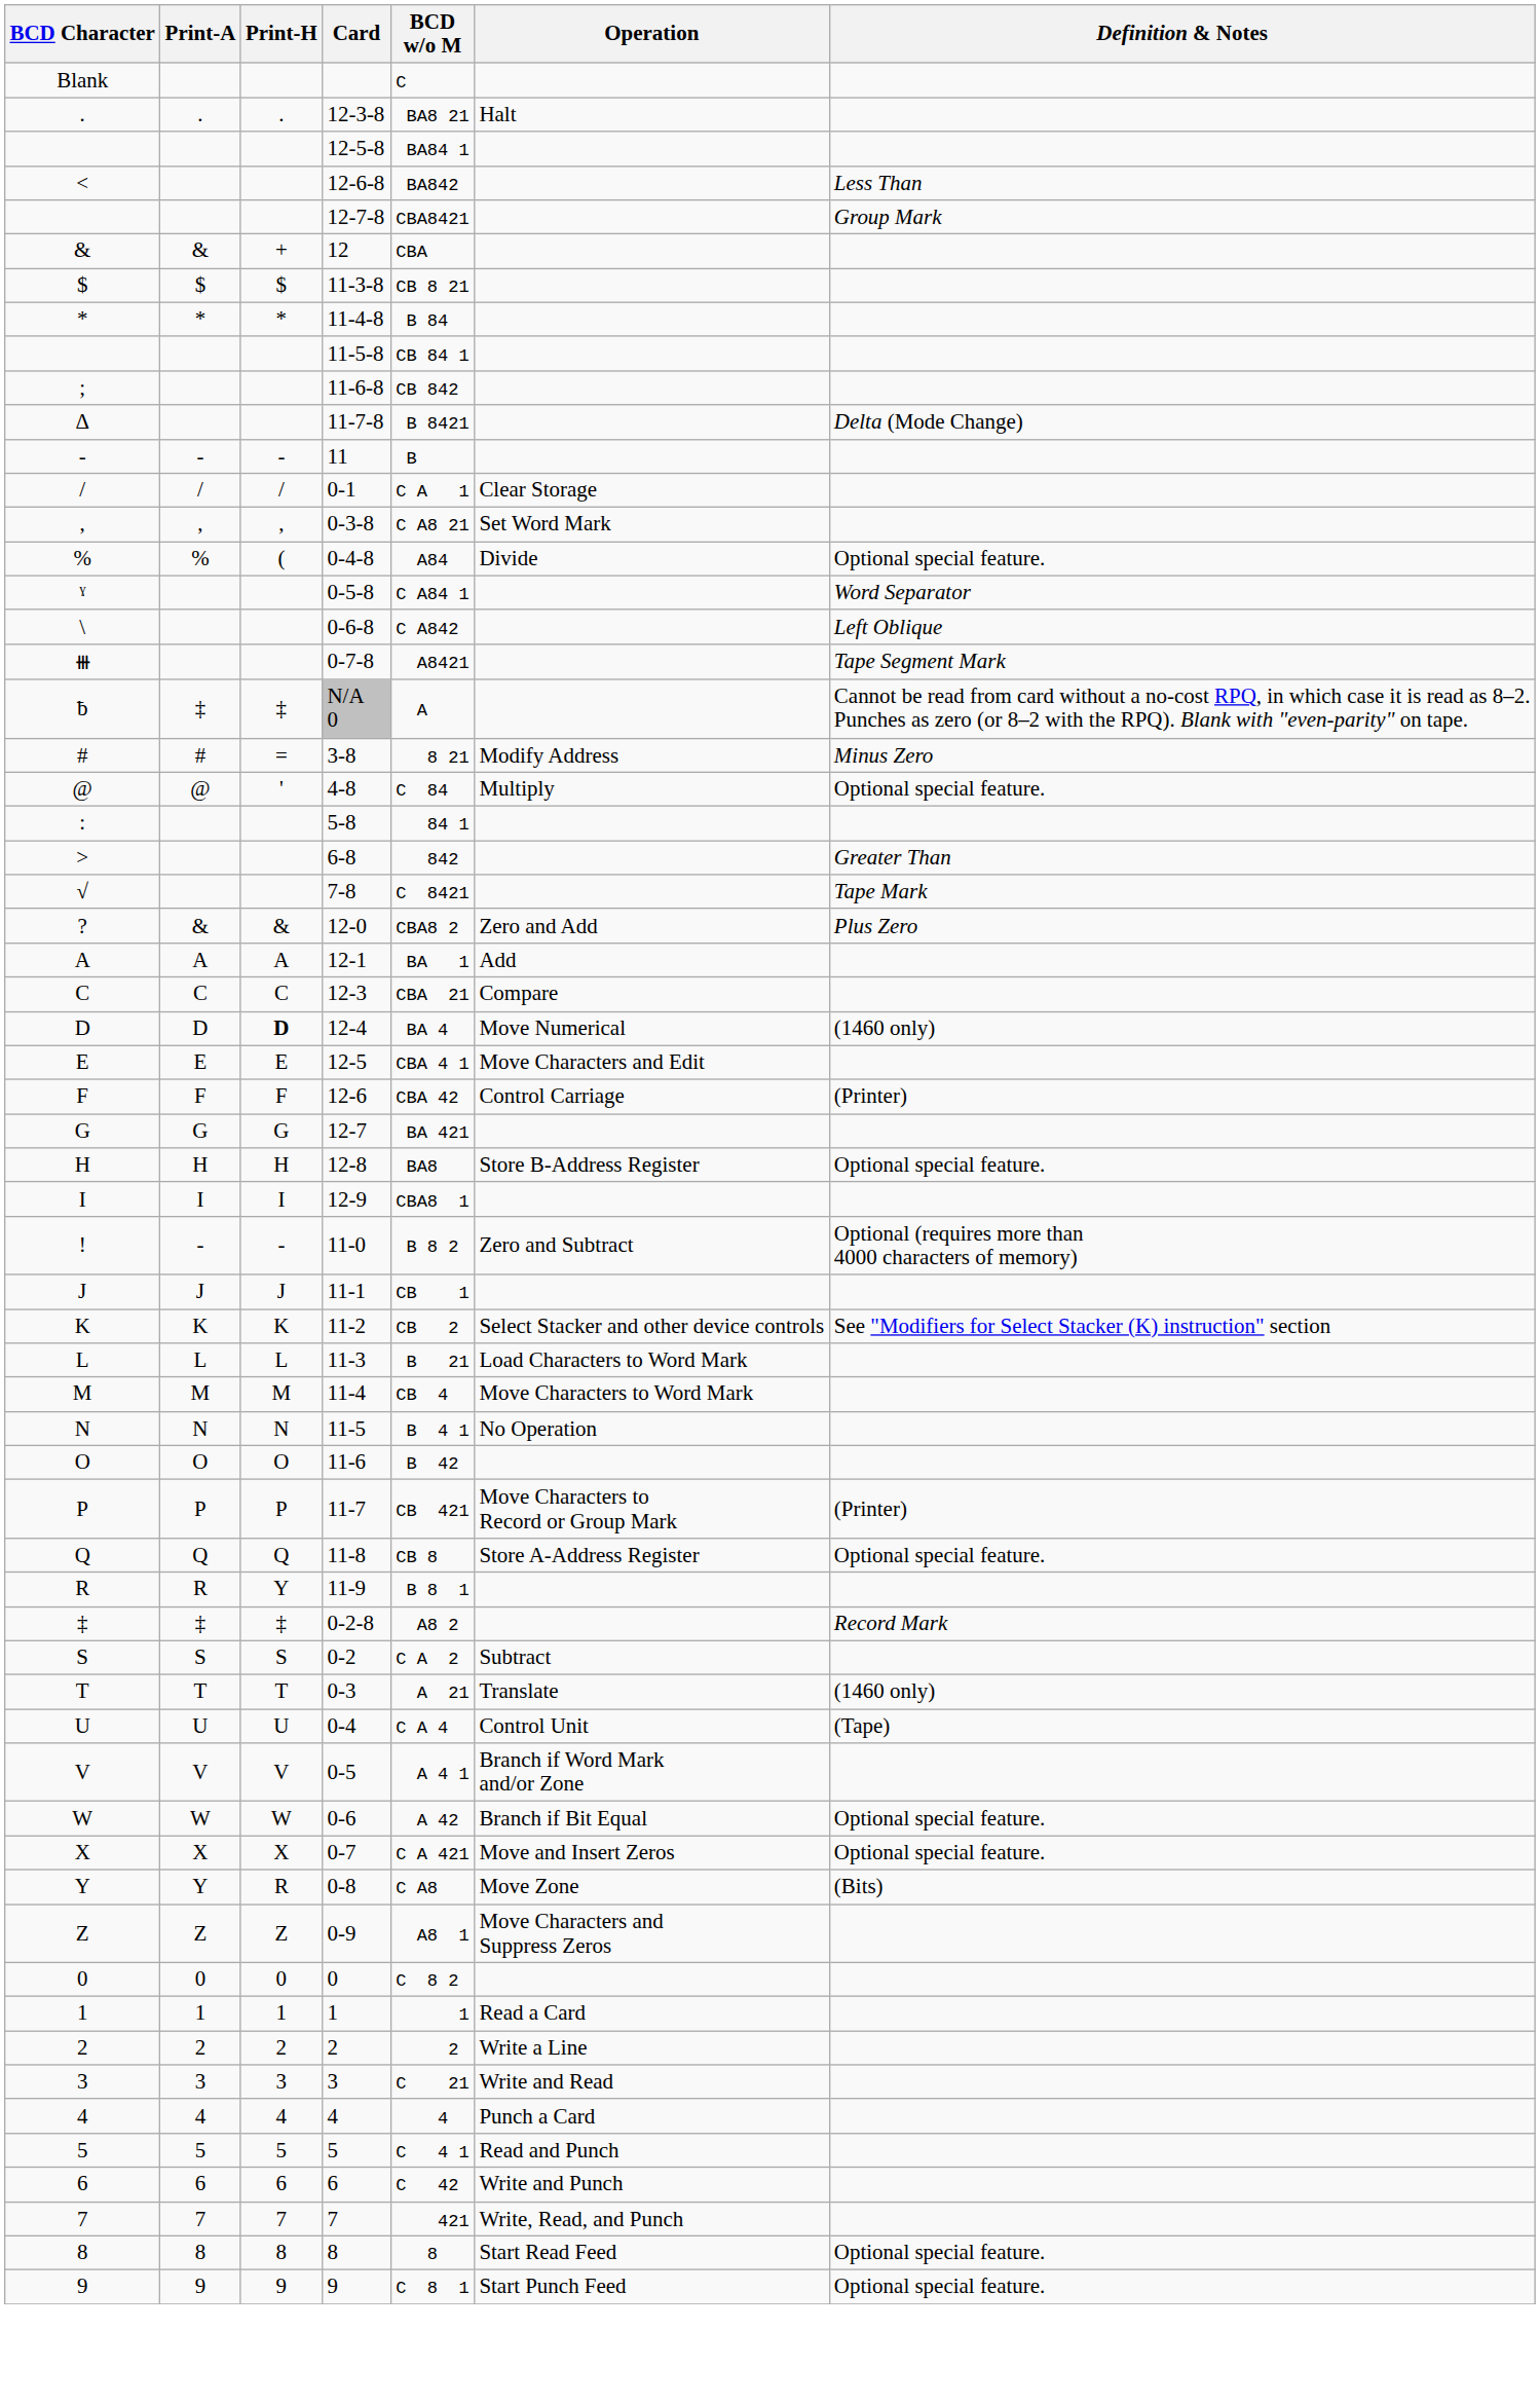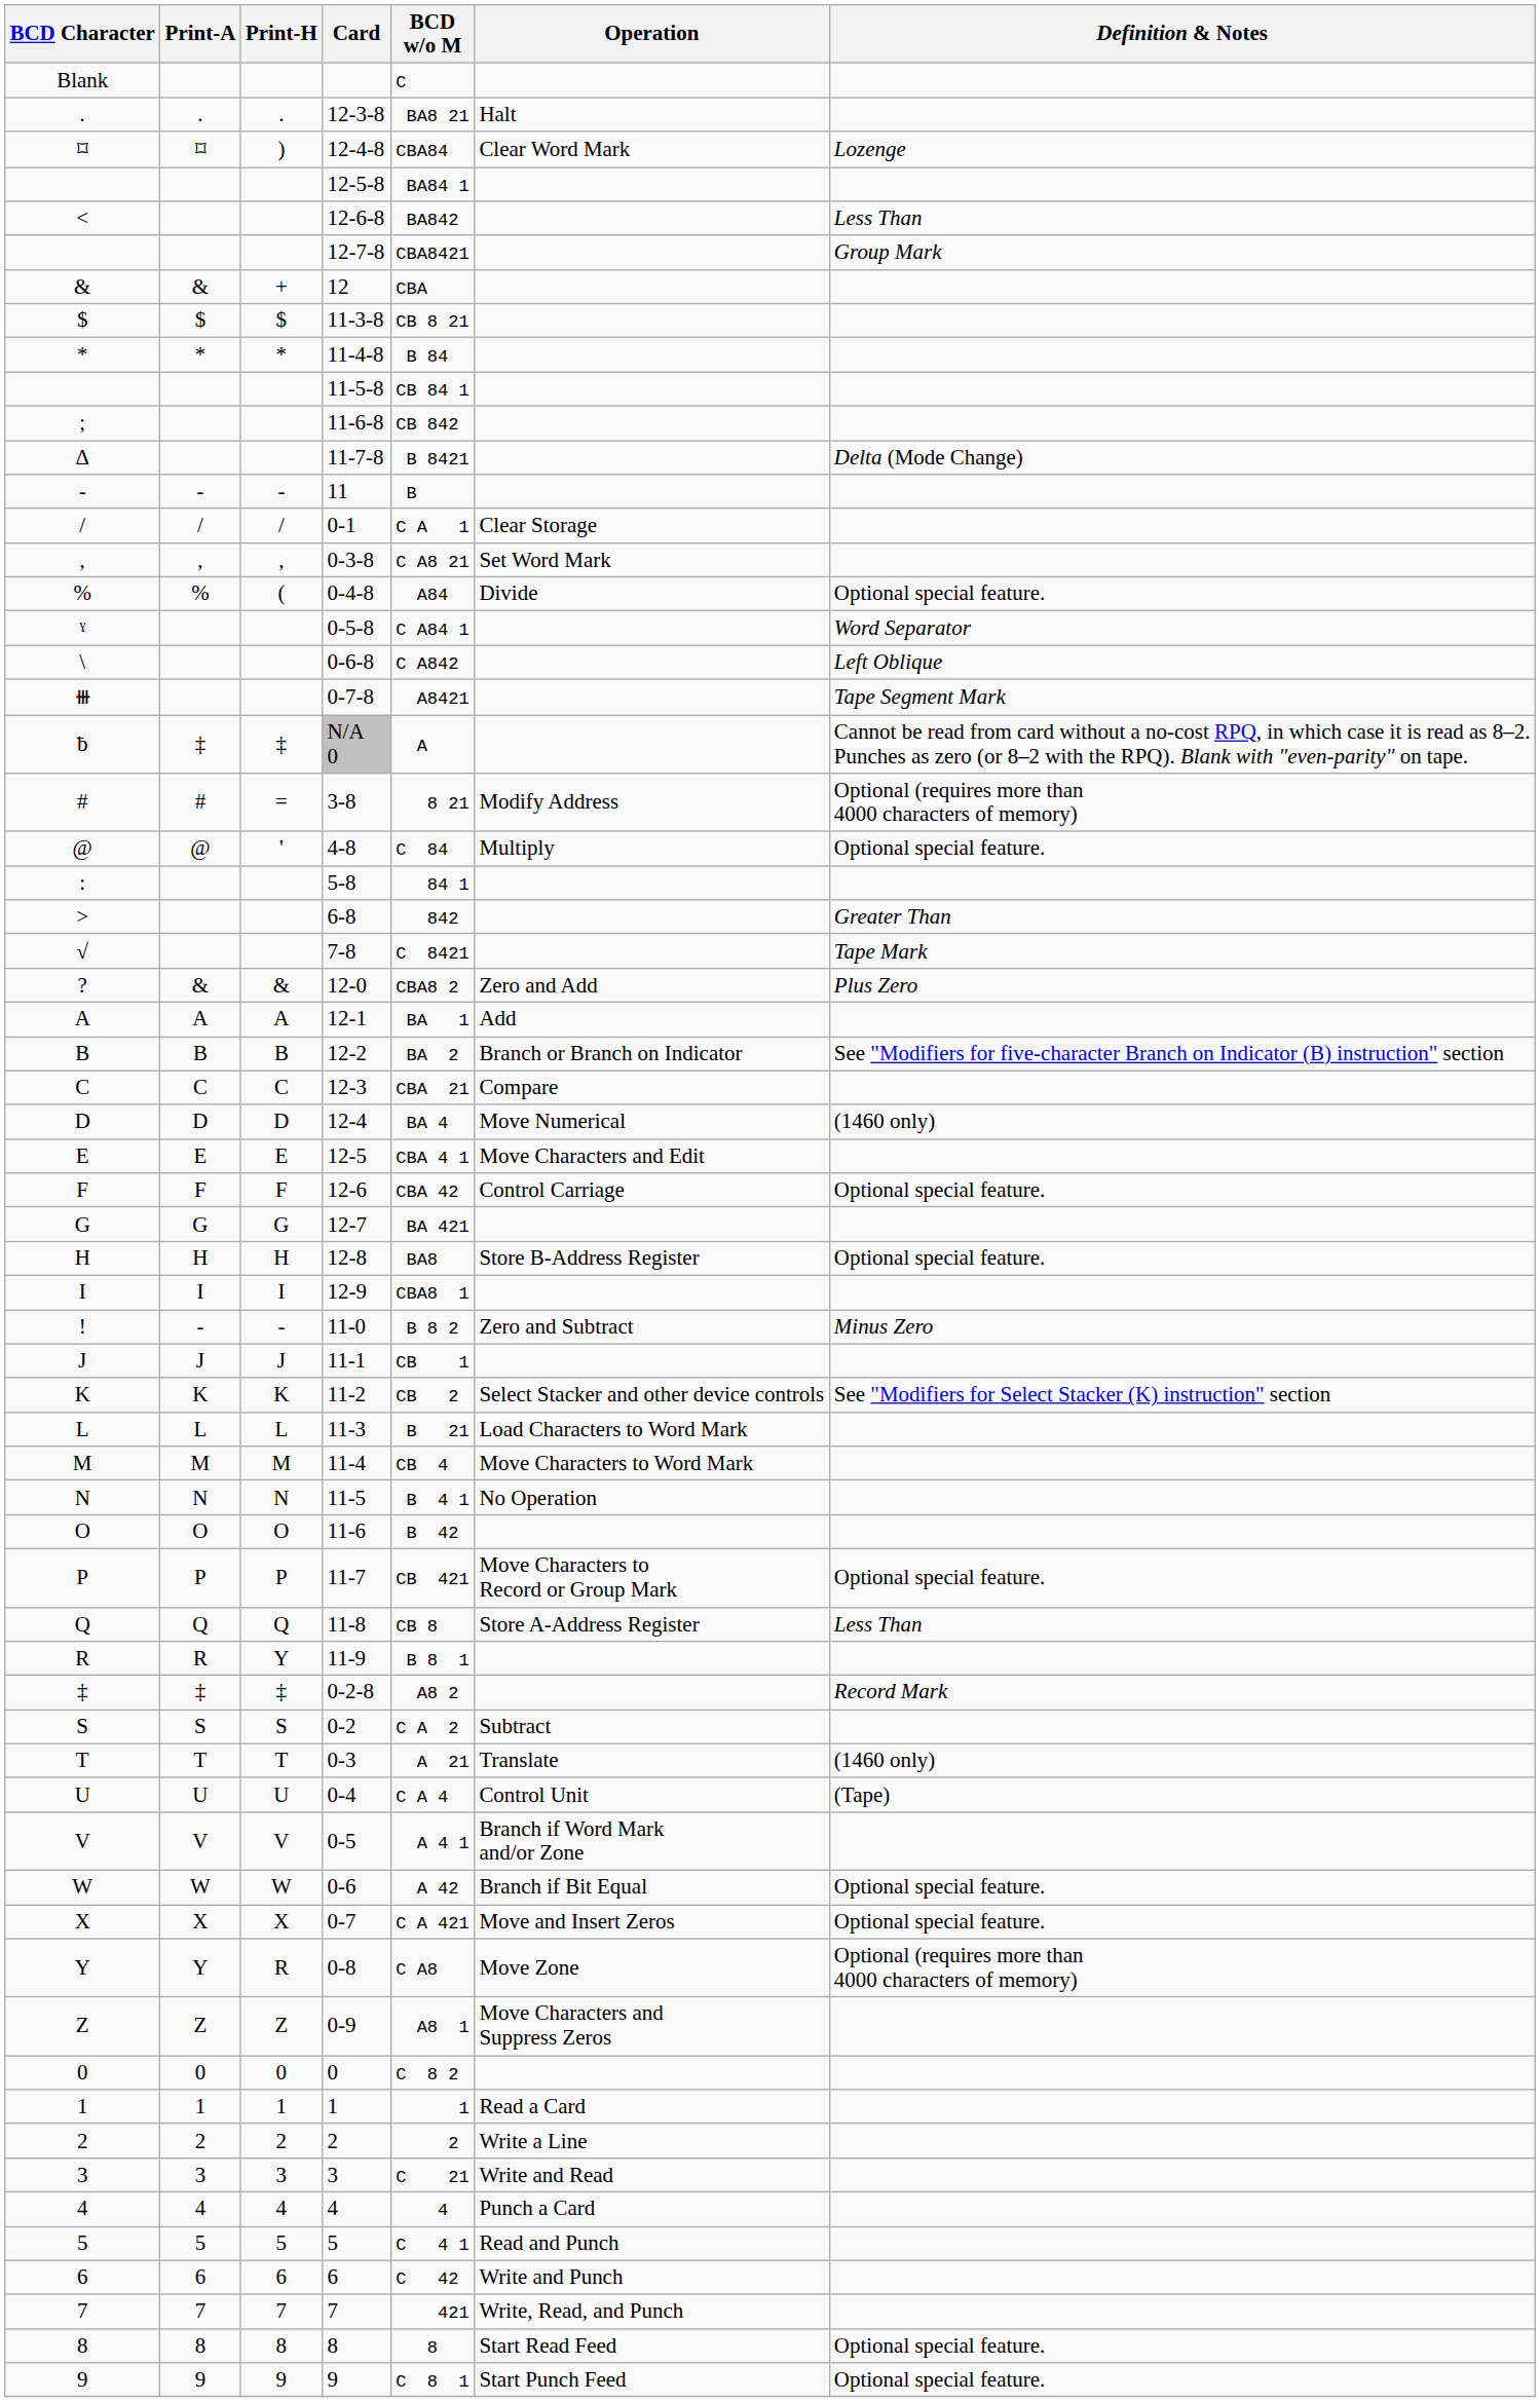+ row: ⌑ | ⌑ | ) | 12-4-8 | CBA84 | Clear Word Mark | Lozenge
3-8 | Definition & Notes: Minus Zero -> Optional (requires more than 4000 characters of memory)
+ row: B | B | B | 12-2 | BA 2 | Branch or Branch on Indicator | See "Modifiers for five-character Branch on Indicator (B) instruction" section
12-4 | Print-H: bold -> normal
12-6 | Definition & Notes: (Printer) -> Optional special feature.
11-0 | Definition & Notes: Optional (requires more than 4000 characters of memory) -> Minus Zero
11-7 | Definition & Notes: (Printer) -> Optional special feature.
11-8 | Definition & Notes: Optional special feature. -> Less Than
0-8 | Definition & Notes: (Bits) -> Optional (requires more than 4000 characters of memory)
